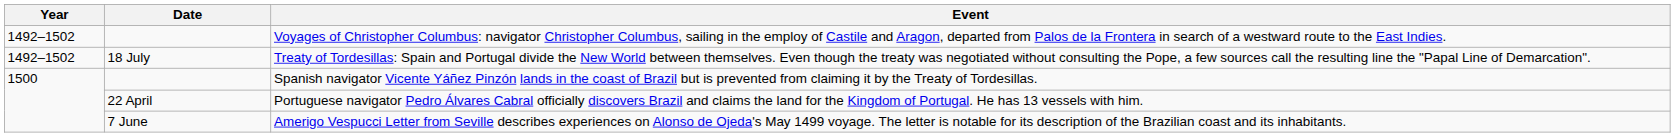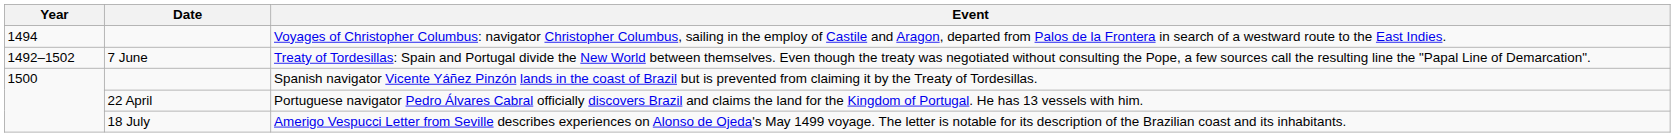row 2 | Year: 1492–1502 -> 1494
row 3 | Date: 18 July -> 7 June
row 6 | Date: 7 June -> 18 July
